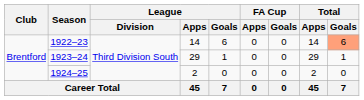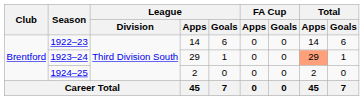1922–23 | Total / Goals: lightsalmon background -> no background
1923–24 | Total / Apps: no background -> lightsalmon background
